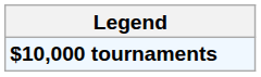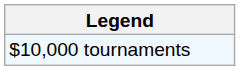row 2 | column 1: bold -> normal
